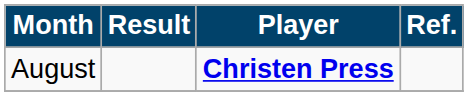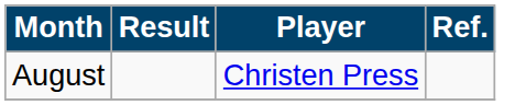August | Player: bold -> normal
